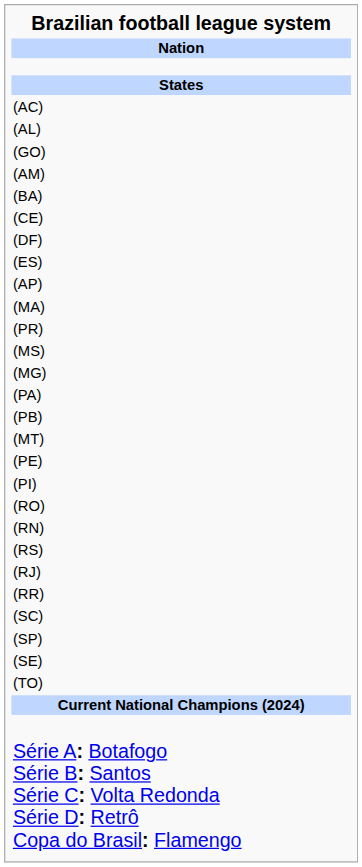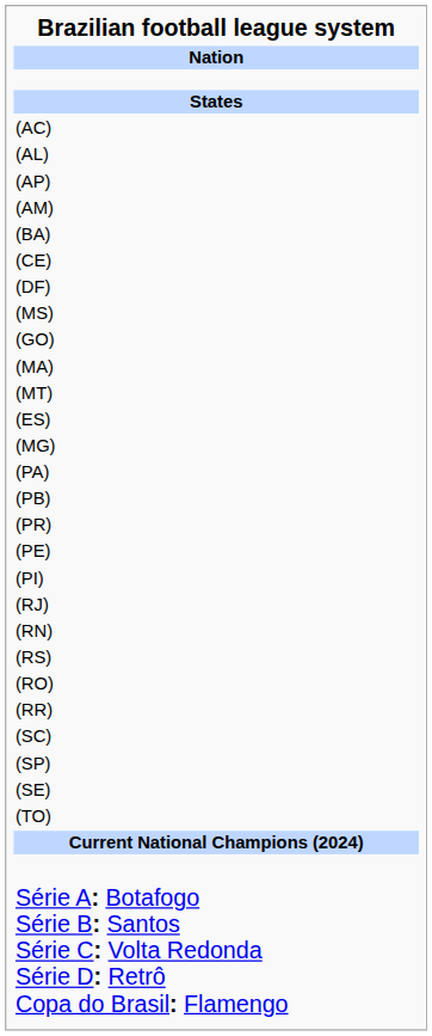row 6 | column 1: (GO) -> (AP)
row 11 | column 1: (ES) -> (MS)
row 12 | column 1: (AP) -> (GO)
row 14 | column 1: (PR) -> (MT)
row 15 | column 1: (MS) -> (ES)
row 19 | column 1: (MT) -> (PR)
row 22 | column 1: (RO) -> (RJ)
row 25 | column 1: (RJ) -> (RO)
